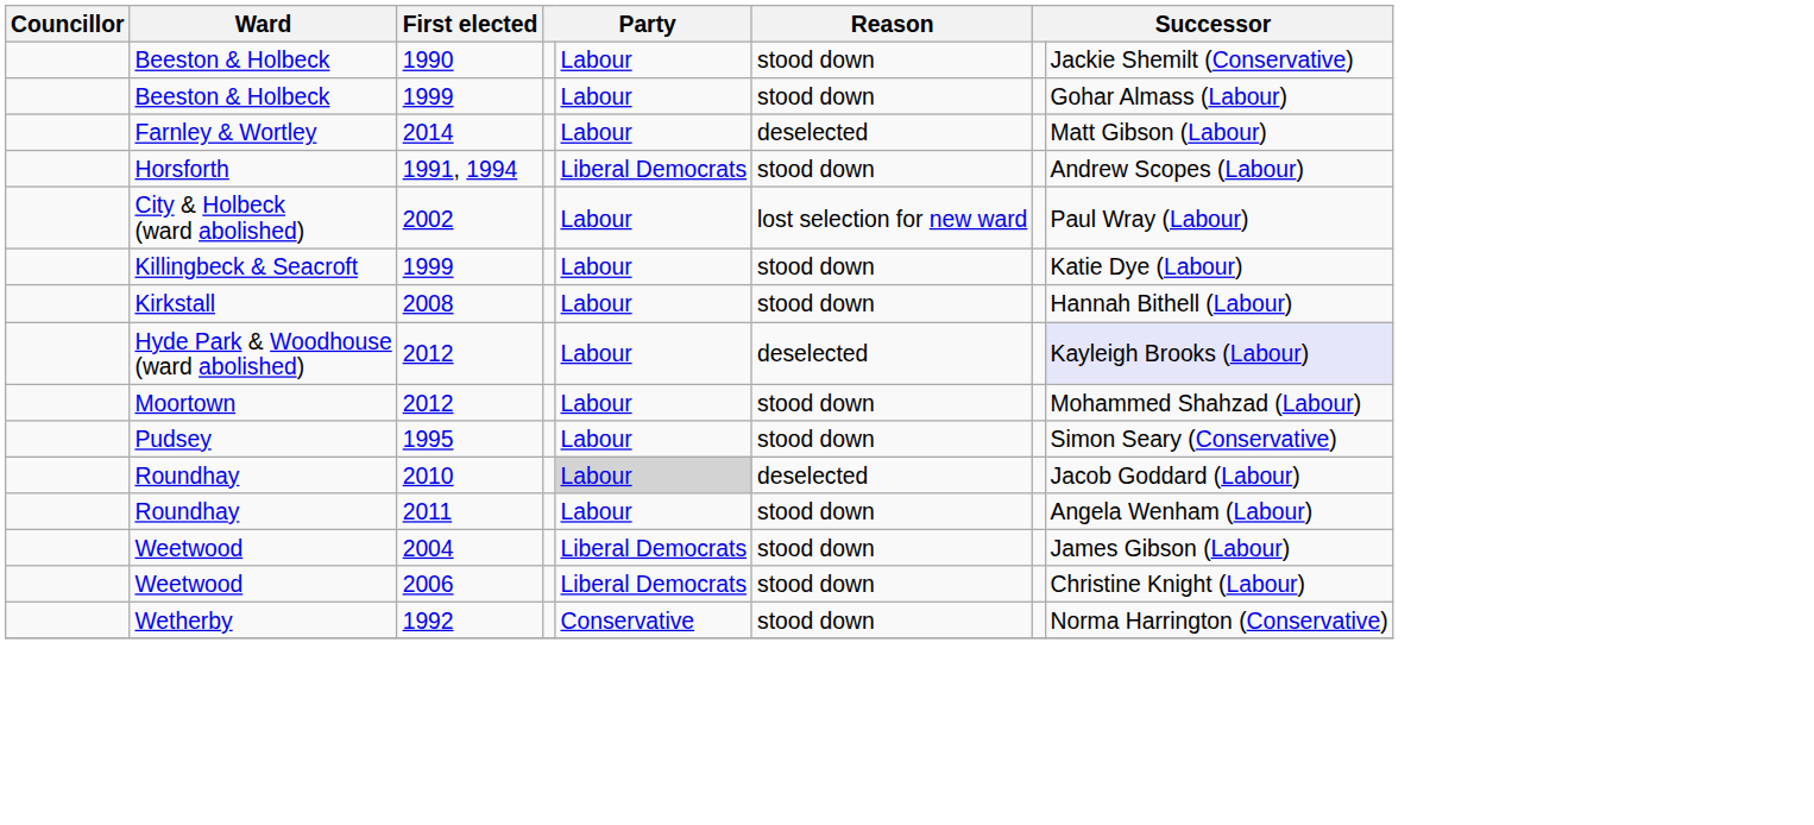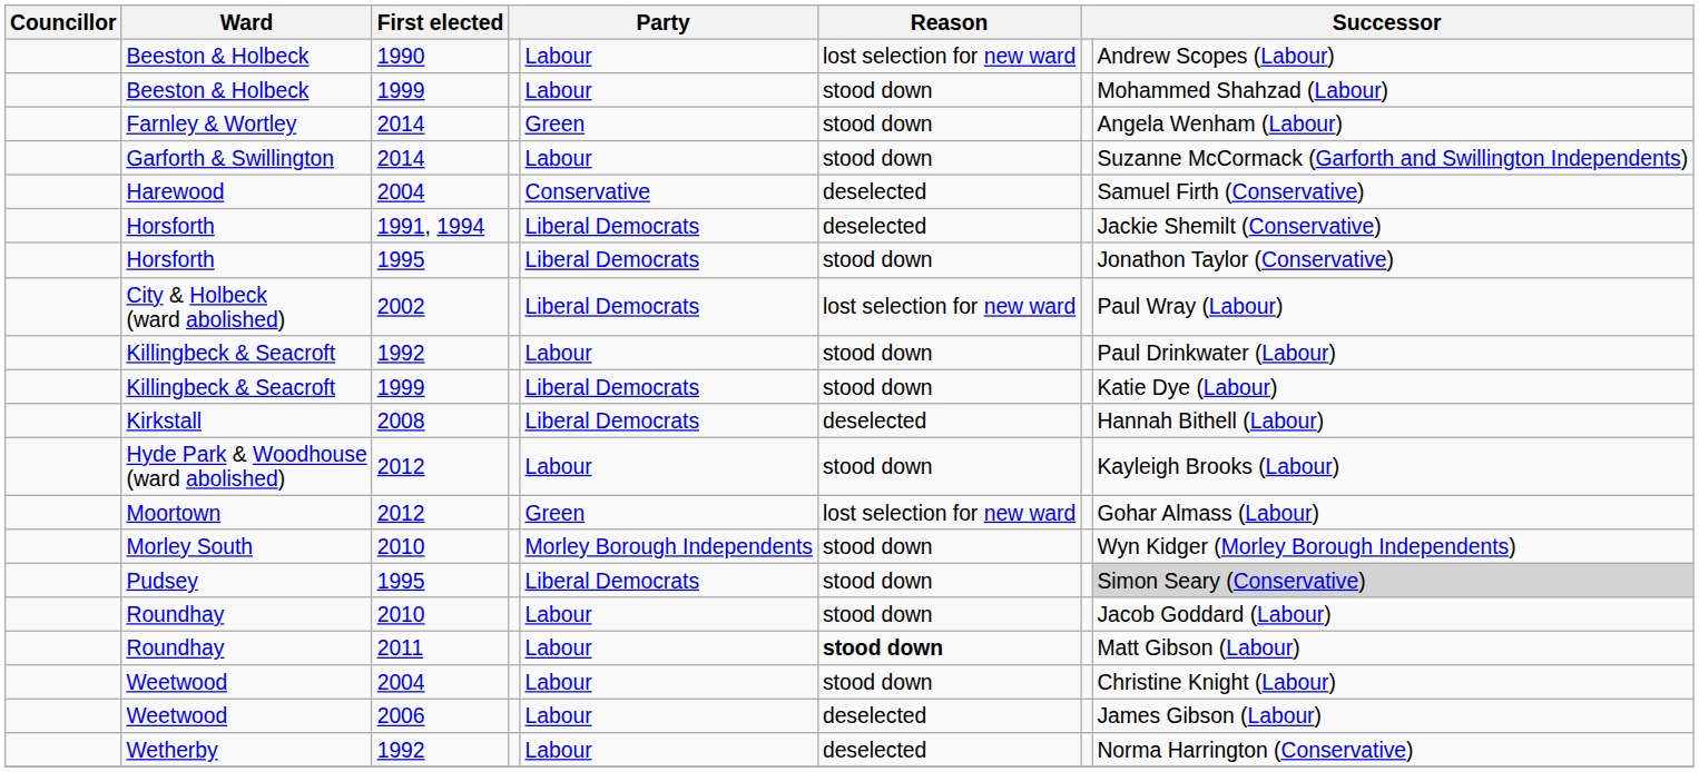Beeston & Holbeck / 1990 | Reason: stood down -> lost selection for new ward
Beeston & Holbeck / 1990 | column 8: Jackie Shemilt (Conservative) -> Andrew Scopes (Labour)
Beeston & Holbeck / 1999 | column 8: Gohar Almass (Labour) -> Mohammed Shahzad (Labour)
Farnley & Wortley | column 5: Labour -> Green
Farnley & Wortley | Reason: deselected -> stood down
Farnley & Wortley | column 8: Matt Gibson (Labour) -> Angela Wenham (Labour)
+ row: Garforth & Swillington | 2014 | Labour | stood down | Suzanne McCormack (Garforth and Swillington Independents)
+ row: Harewood | 2004 | Conservative | deselected | Samuel Firth (Conservative)
Horsforth / 1991, 1994 | Reason: stood down -> deselected
Horsforth / 1991, 1994 | column 8: Andrew Scopes (Labour) -> Jackie Shemilt (Conservative)
+ row: Horsforth | 1995 | Liberal Democrats | stood down | Jonathon Taylor (Conservative)
City & Holbeck (ward abolished) | column 5: Labour -> Liberal Democrats
+ row: Killingbeck & Seacroft | 1992 | Labour | stood down | Paul Drinkwater (Labour)
Killingbeck & Seacroft / 1999 | column 5: Labour -> Liberal Democrats
Kirkstall | column 5: Labour -> Liberal Democrats
Kirkstall | Reason: stood down -> deselected
Hyde Park & Woodhouse (ward abolished) | Reason: deselected -> stood down
Hyde Park & Woodhouse (ward abolished) | column 8: lavender background -> no background
Moortown | column 5: Labour -> Green
Moortown | Reason: stood down -> lost selection for new ward
Moortown | column 8: Mohammed Shahzad (Labour) -> Gohar Almass (Labour)
+ row: Morley South | 2010 | Morley Borough Independents | stood down | Wyn Kidger (Morley Borough Independents)
Pudsey | column 5: Labour -> Liberal Democrats
Pudsey | column 8: no background -> lightgrey background
Roundhay / 2010 | column 5: lightgrey background -> no background
Roundhay / 2010 | Reason: deselected -> stood down
Roundhay / 2011 | Reason: normal -> bold
Roundhay / 2011 | column 8: Angela Wenham (Labour) -> Matt Gibson (Labour)
Weetwood / 2004 | column 5: Liberal Democrats -> Labour
Weetwood / 2004 | column 8: James Gibson (Labour) -> Christine Knight (Labour)
Weetwood / 2006 | column 5: Liberal Democrats -> Labour
Weetwood / 2006 | Reason: stood down -> deselected
Weetwood / 2006 | column 8: Christine Knight (Labour) -> James Gibson (Labour)
Wetherby | column 5: Conservative -> Labour
Wetherby | Reason: stood down -> deselected
